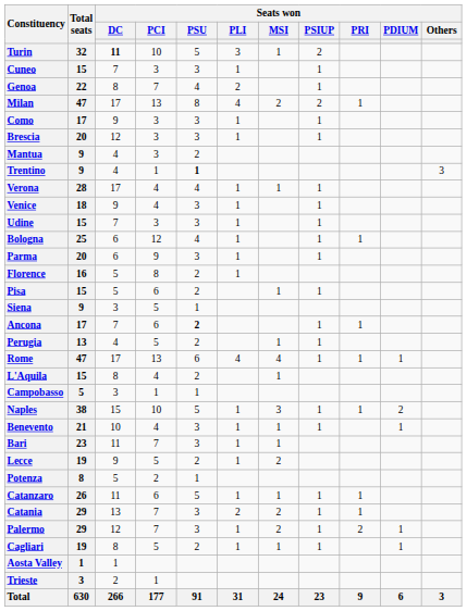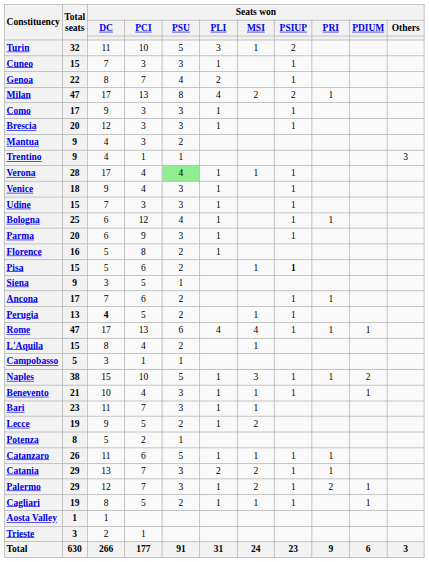Turin | Seats won / DC: bold -> normal
Trentino | Seats won / PSU: bold -> normal
Verona | Seats won / PSU: no background -> lightgreen background
Pisa | Seats won / PSIUP: normal -> bold
Ancona | Seats won / PSU: bold -> normal
Perugia | Seats won / DC: normal -> bold
